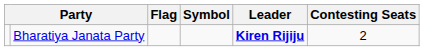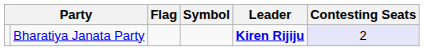Bharatiya Janata Party | Contesting Seats: no background -> lavender background
